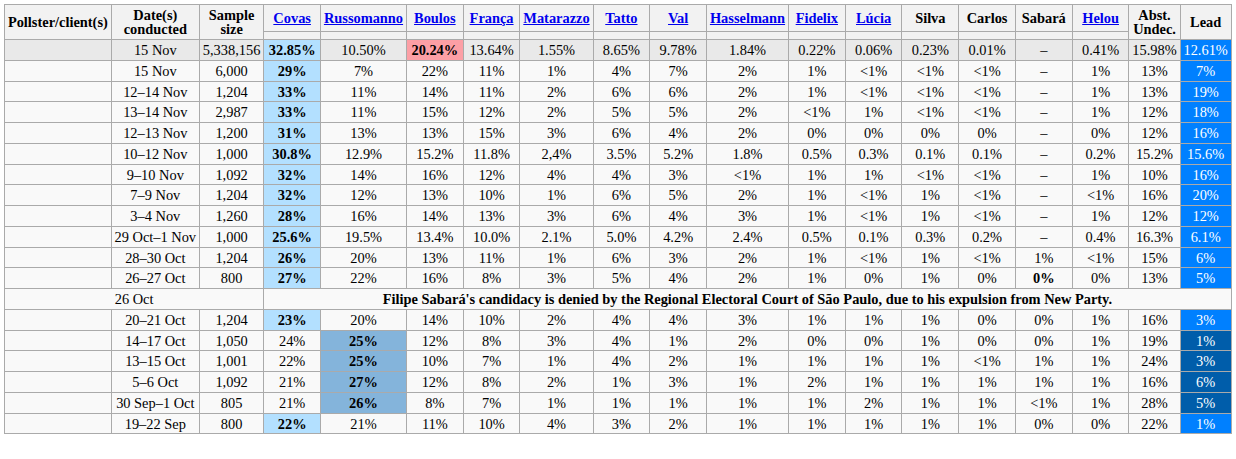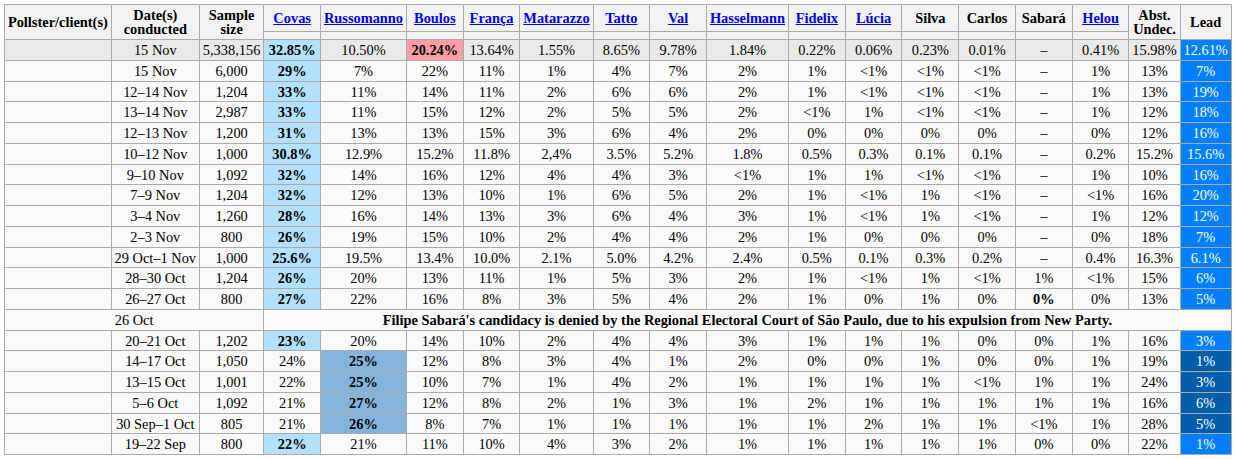+ row: 2–3 Nov | 800 | 26% | 19% | 15% | 10% | 2% | 4% | 4% | 2% | 1% | 0% | 0% | 0% | – | 0% | 18% | 7%
28–30 Oct | Tatto: 6% -> 5%
20–21 Oct | Sample size: 1,204 -> 1,202
